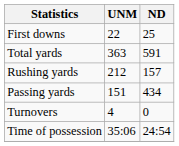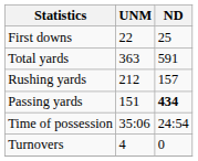Passing yards | ND: normal -> bold
rows swapped: Turnovers <-> Time of possession
